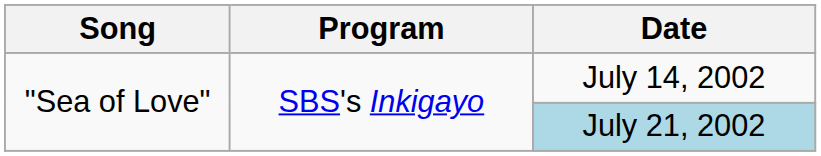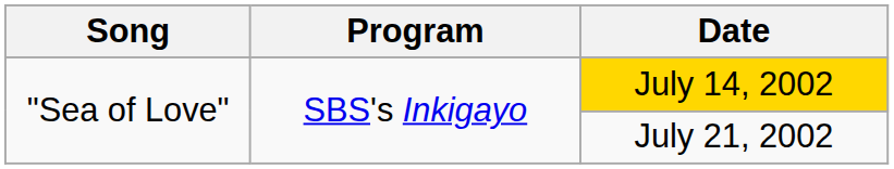July 14, 2002 | Date: no background -> gold background
July 21, 2002 | Date: lightblue background -> no background
